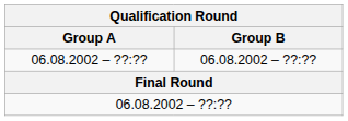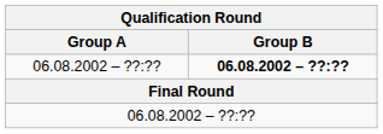row 3 | Group B: normal -> bold
